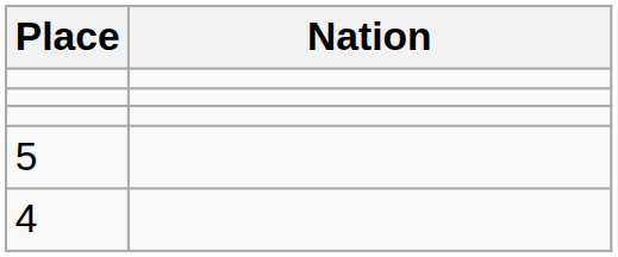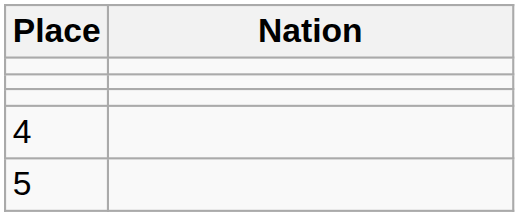row 5 | Place: 5 -> 4
row 6 | Place: 4 -> 5
